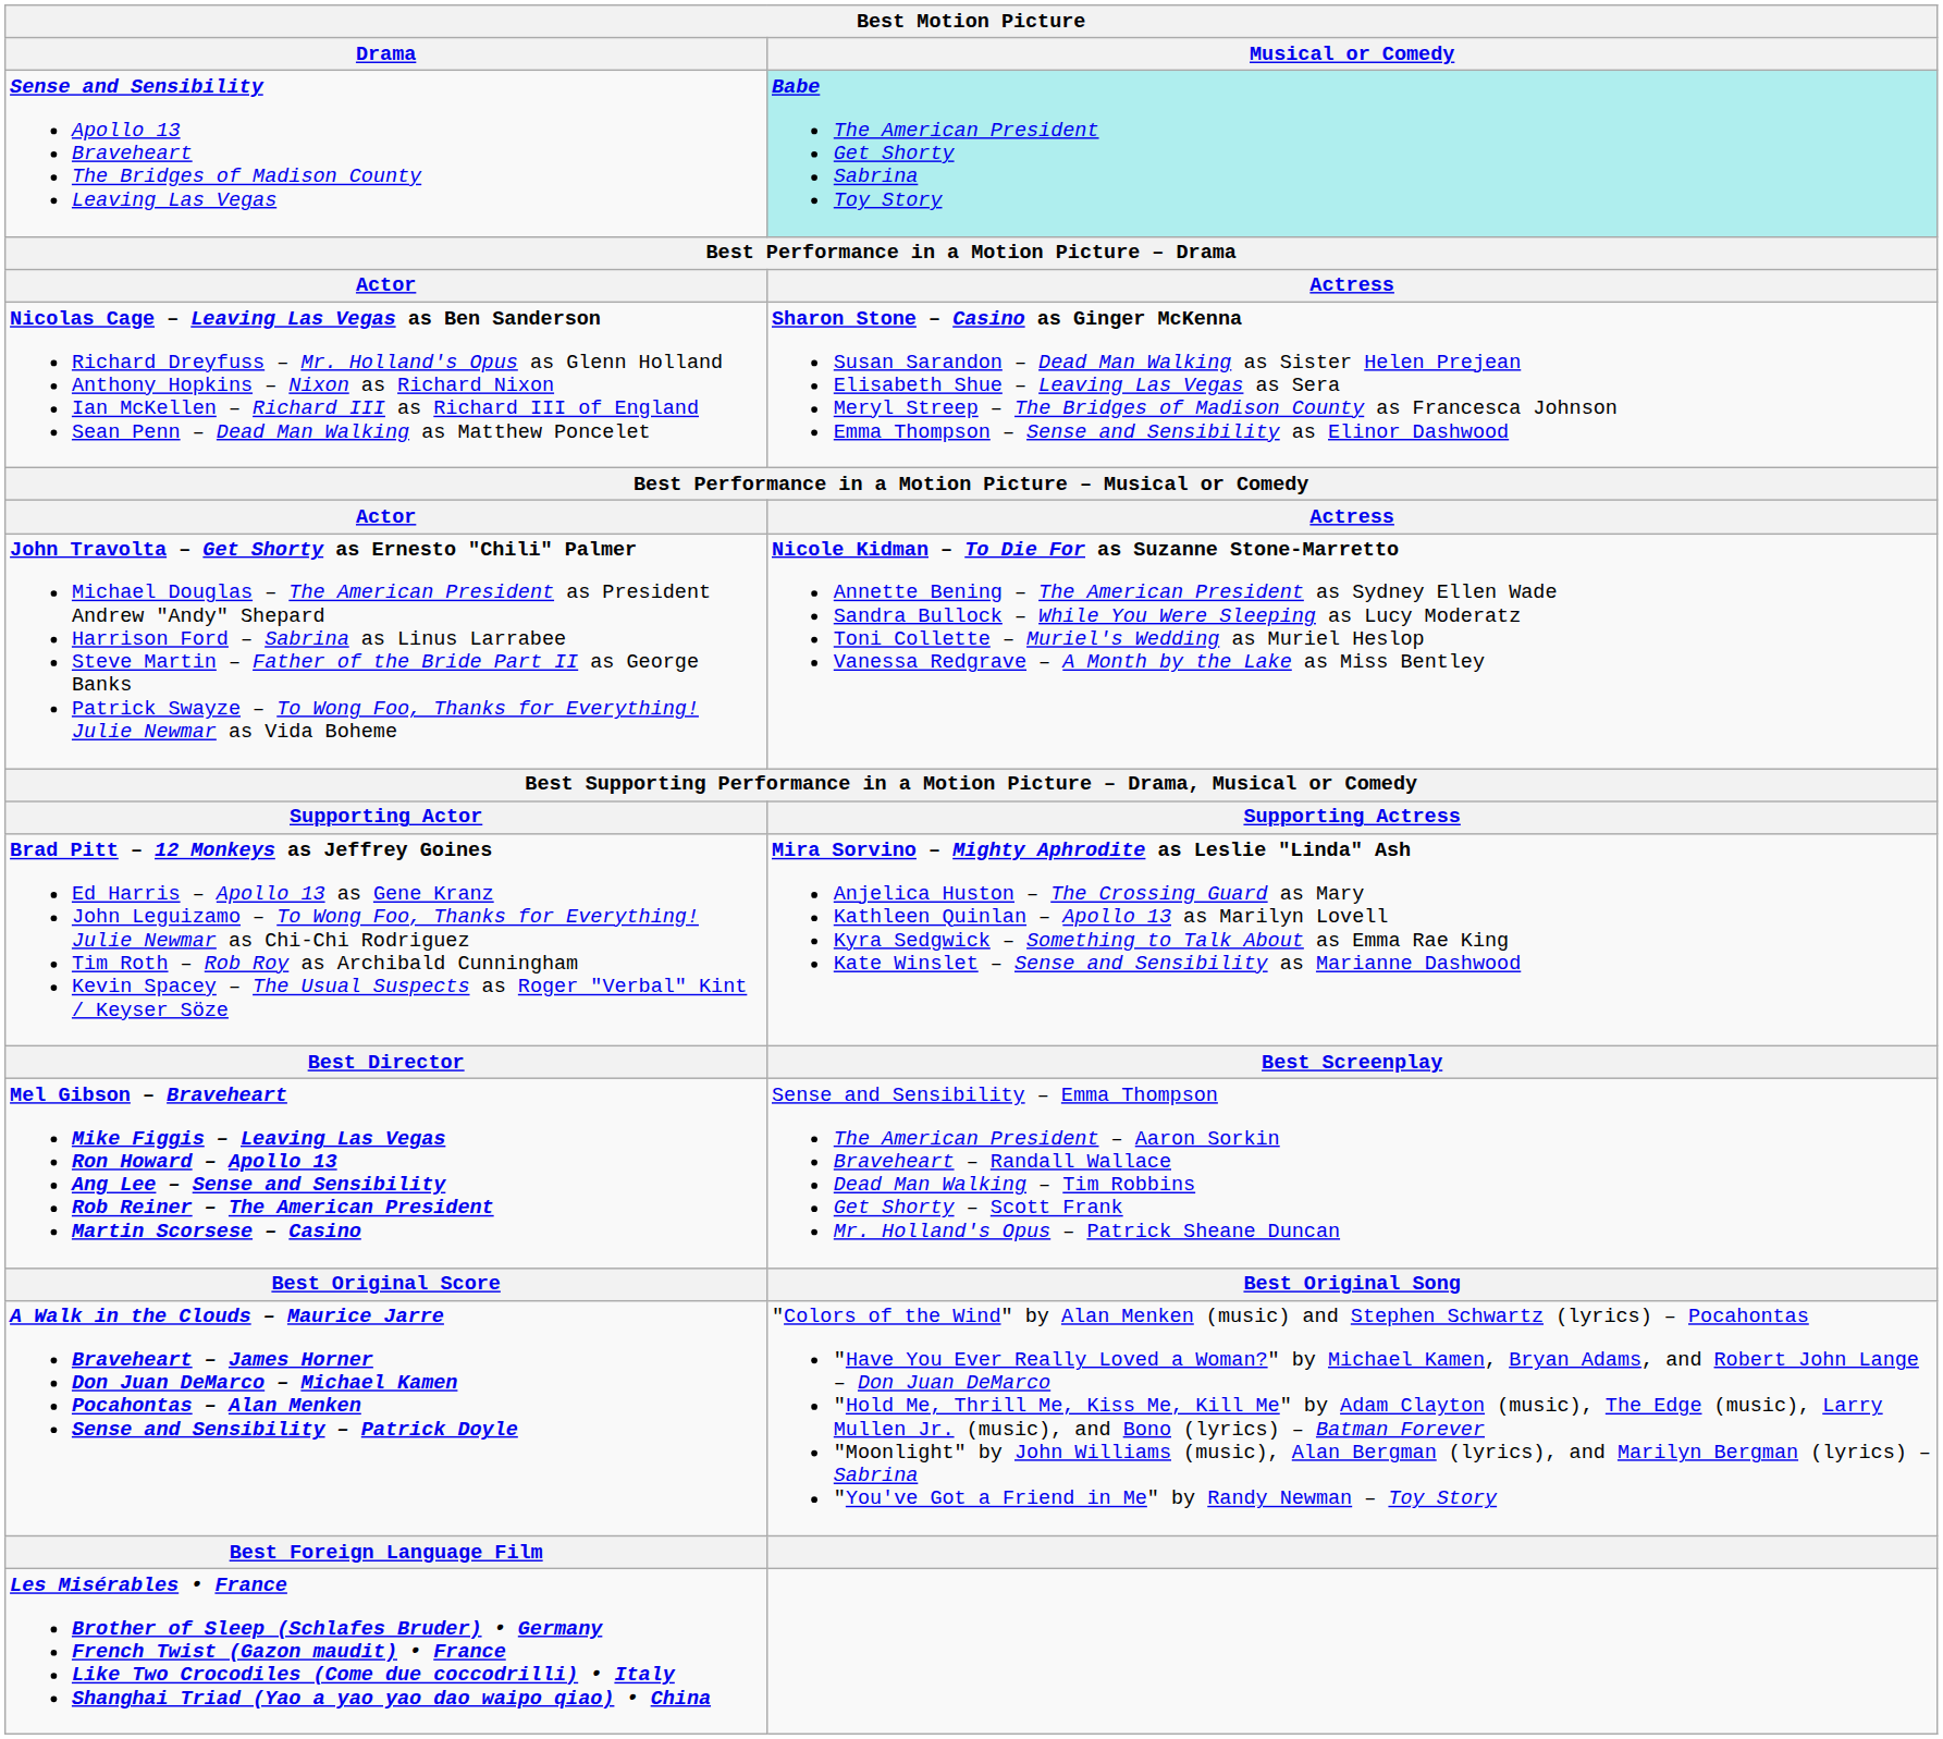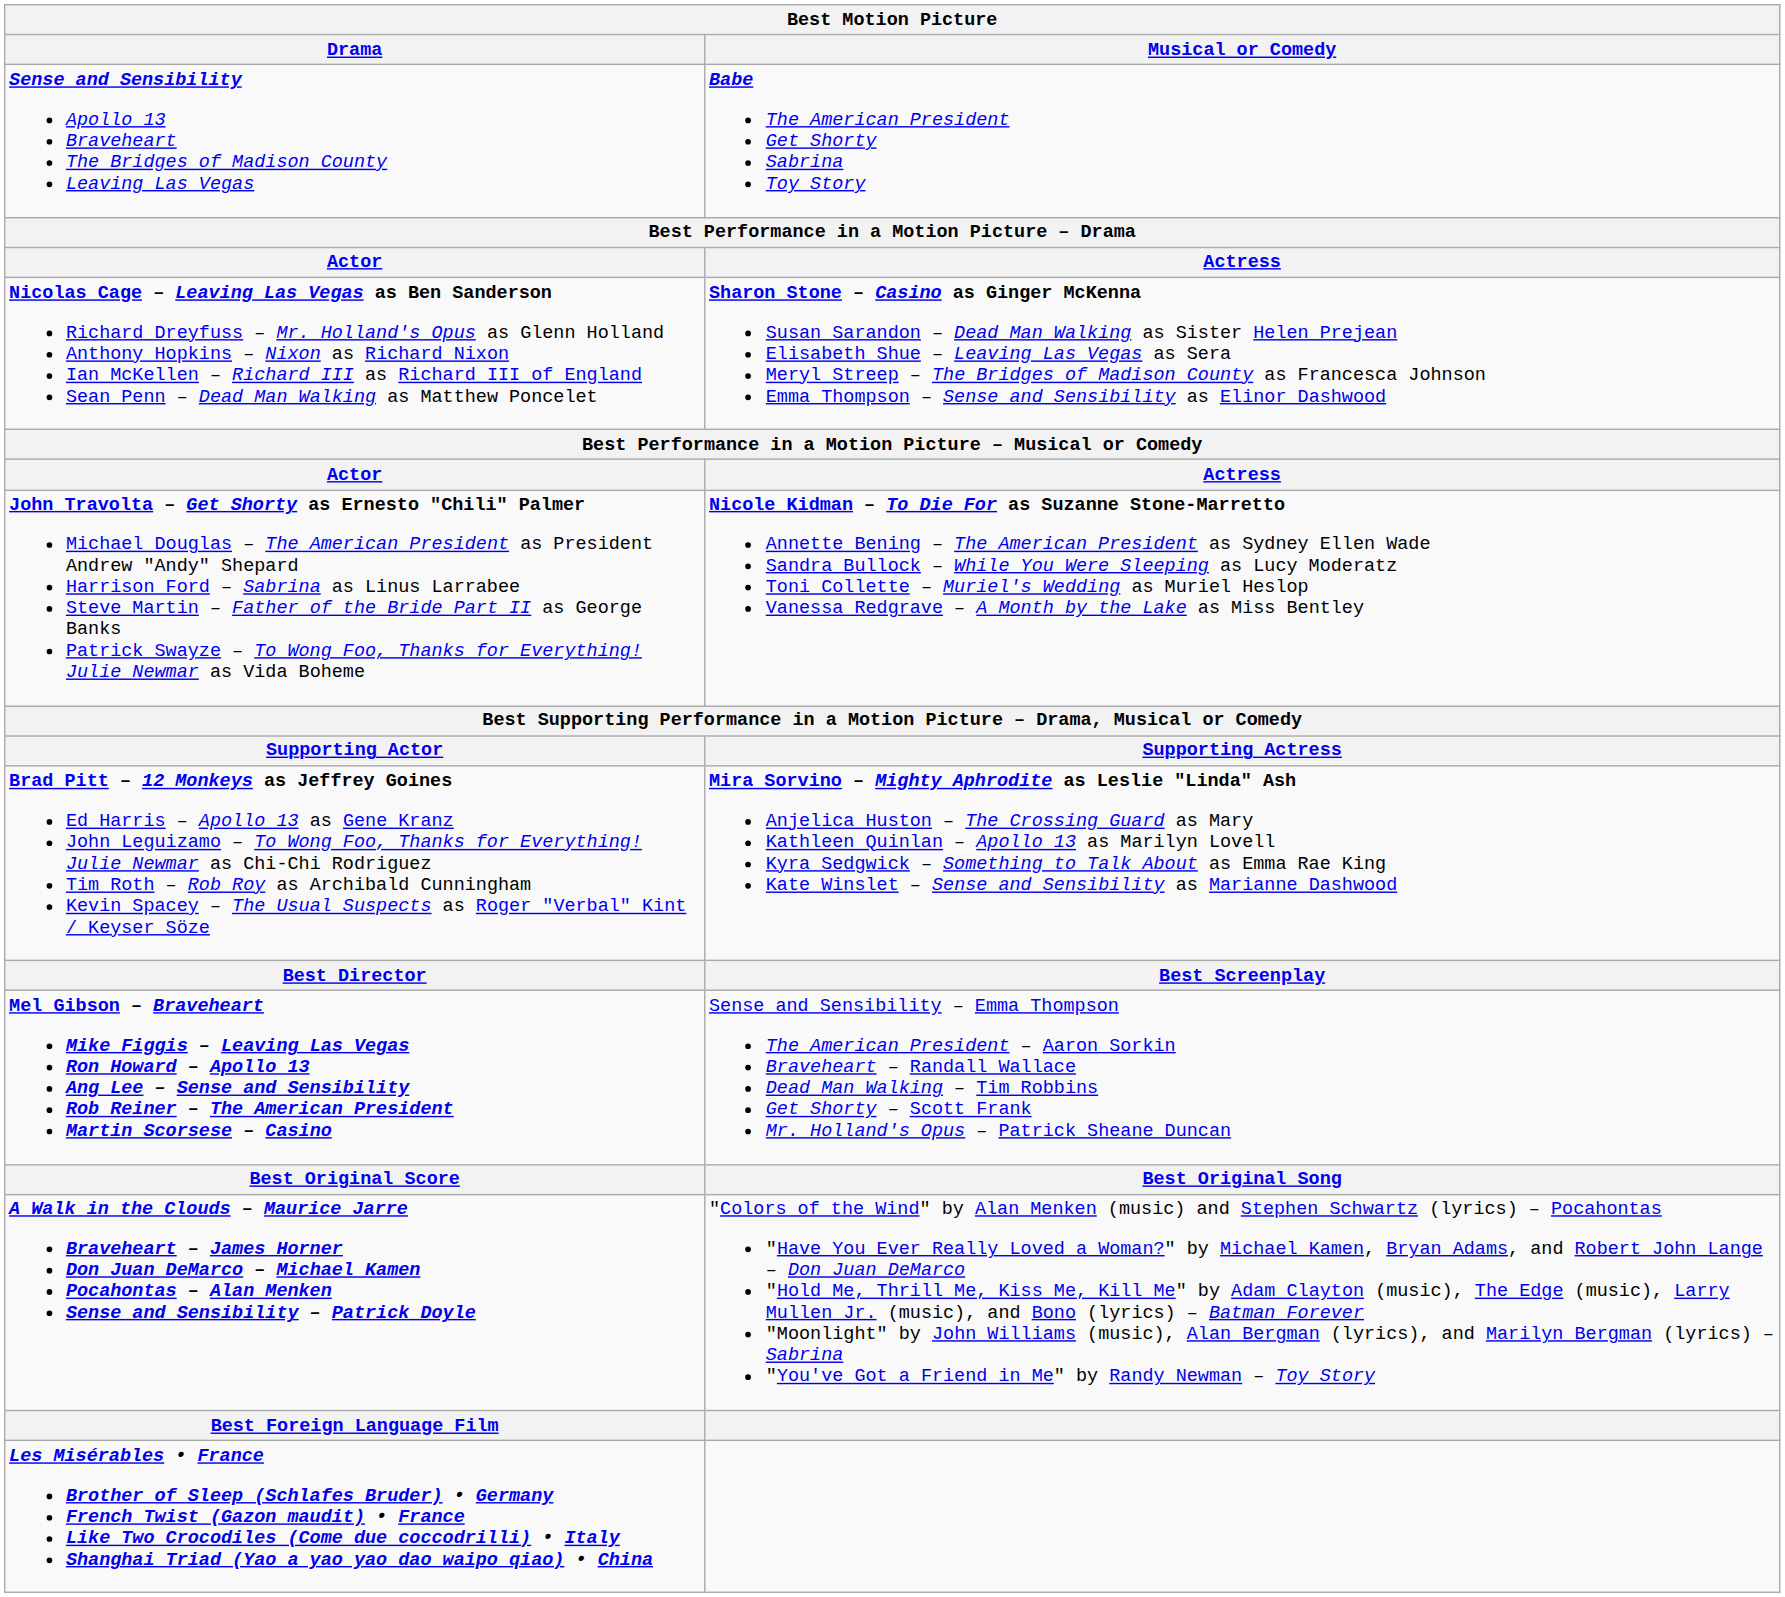row 3 | Musical or Comedy: paleturquoise background -> no background
